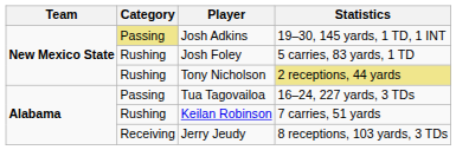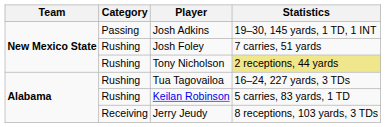Josh Adkins | Category: khaki background -> no background
Josh Foley | Statistics: 5 carries, 83 yards, 1 TD -> 7 carries, 51 yards
Tua Tagovailoa | Category: Passing -> Rushing
Keilan Robinson | Statistics: 7 carries, 51 yards -> 5 carries, 83 yards, 1 TD
